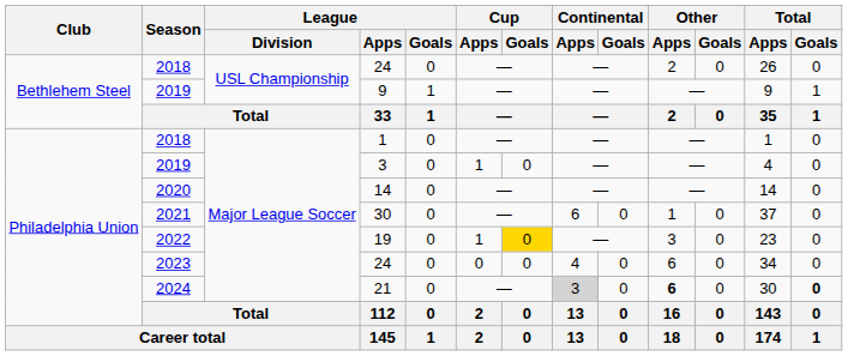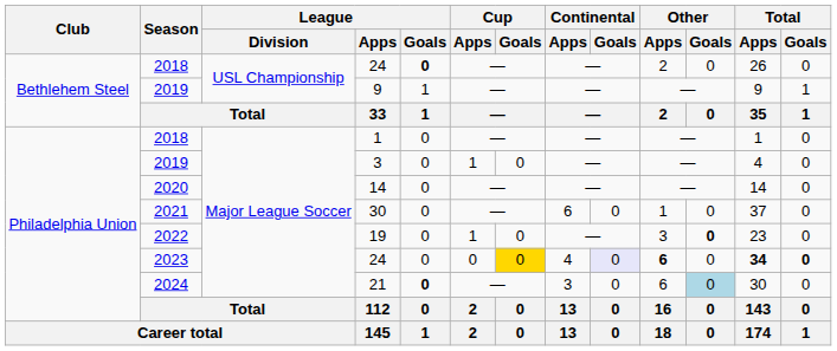2018 / 24 | League / Goals: normal -> bold
19 | Cup / Goals: gold background -> no background
19 | Other / Goals: normal -> bold
2023 / 24 | Cup / Goals: no background -> gold background
2023 / 24 | Continental / Goals: no background -> lavender background
2023 / 24 | Other / Apps: normal -> bold
2023 / 24 | Total / Apps: normal -> bold
2023 / 24 | Total / Goals: normal -> bold
21 | League / Goals: normal -> bold
21 | Continental / Apps: lightgrey background -> no background
21 | Other / Apps: bold -> normal
21 | Other / Goals: no background -> lightblue background
21 | Total / Goals: bold -> normal
